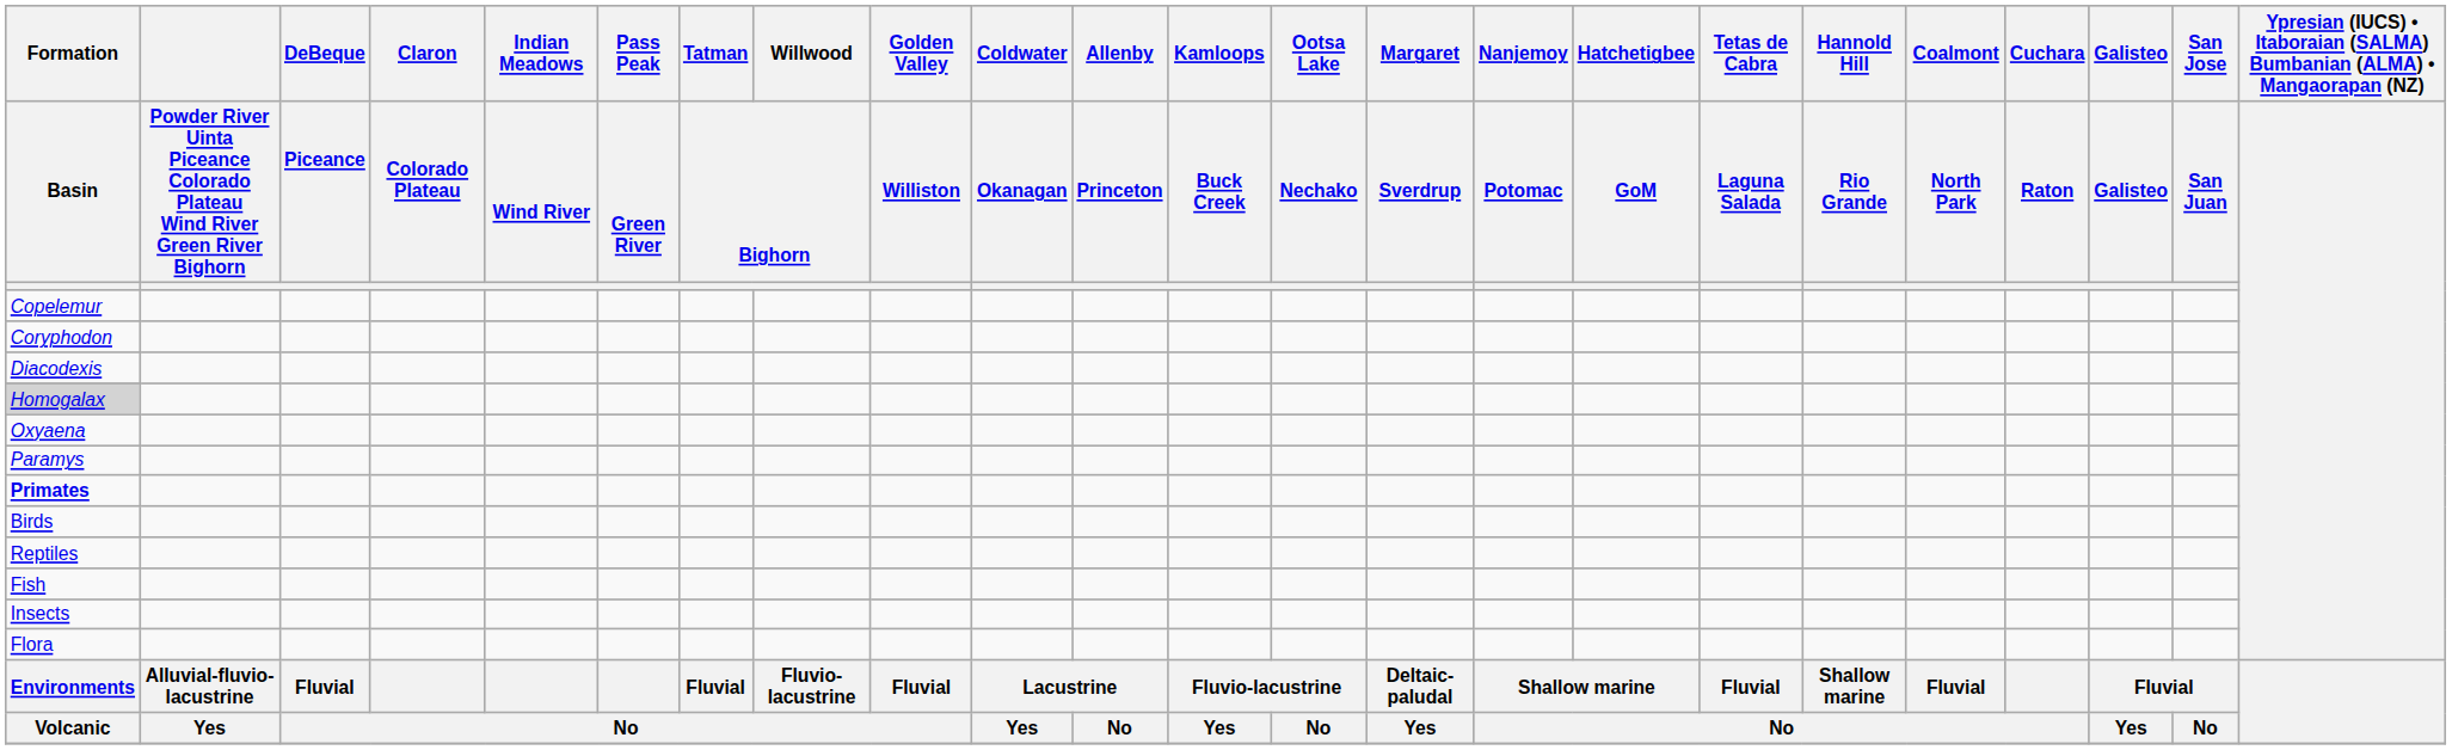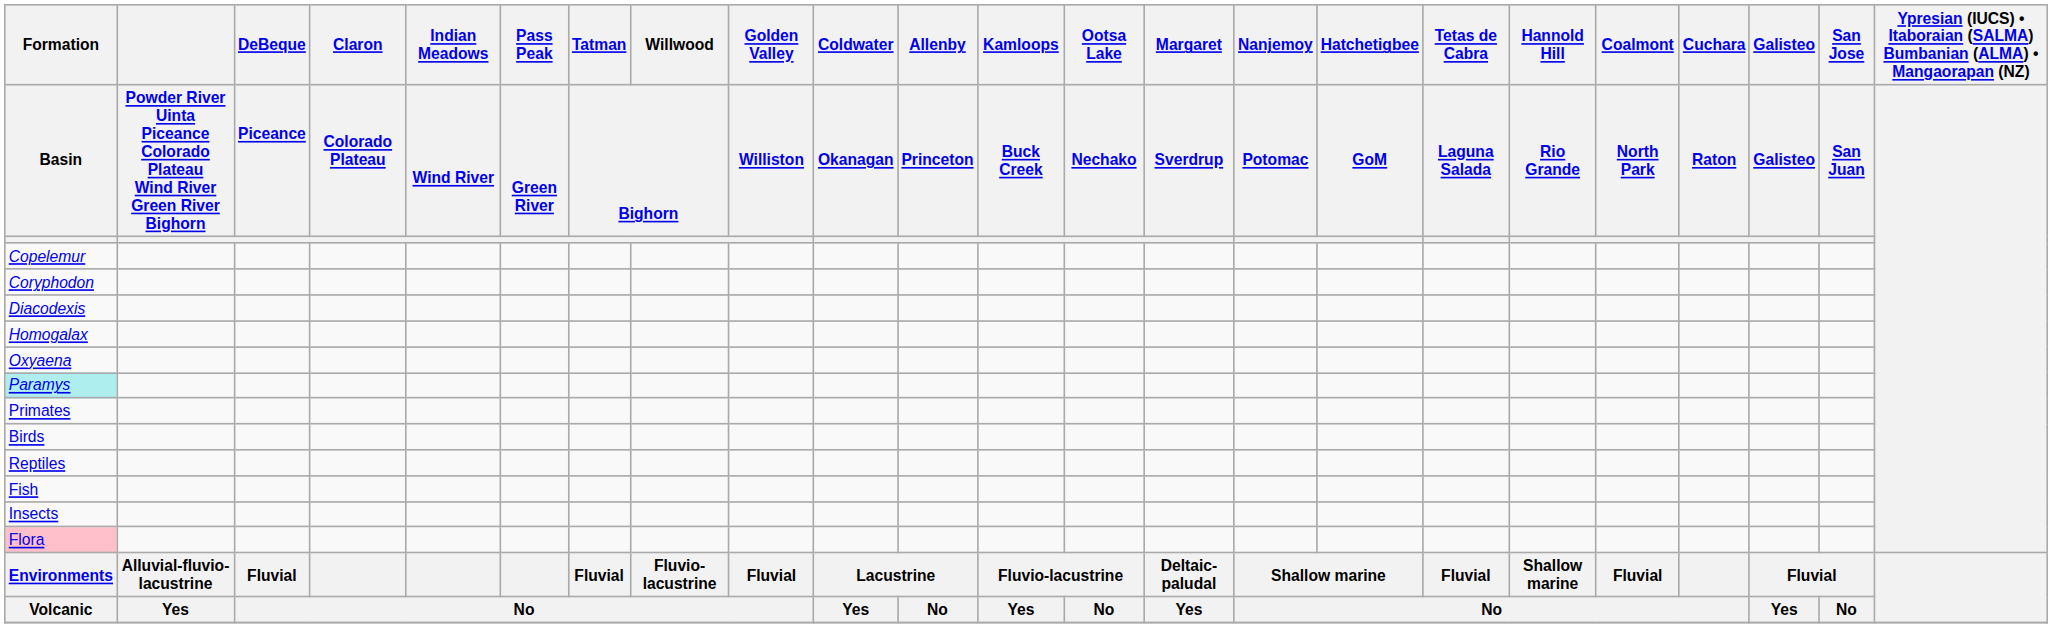Homogalax | Formation / Basin: lightgrey background -> no background
Paramys | Formation / Basin: no background -> paleturquoise background
Primates | Formation / Basin: bold -> normal
Flora | Formation / Basin: no background -> pink background
